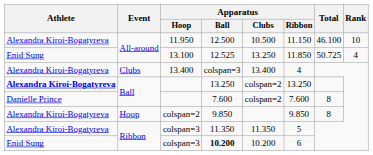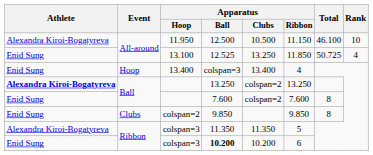row 5 | Athlete: Alexandra Kiroi-Bogatyreva -> Enid Sung
row 5 | Event: Clubs -> Hoop
row 7 | Athlete: Danielle Prince -> Enid Sung
row 8 | Athlete: Alexandra Kiroi-Bogatyreva -> Enid Sung
row 8 | Event: Hoop -> Clubs
